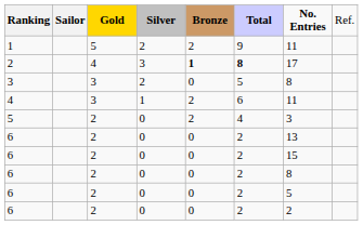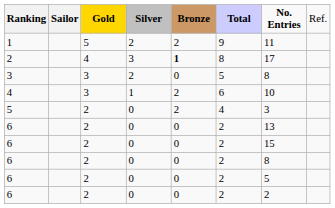row 3 | column 6: bold -> normal
row 5 | column 7: 11 -> 10
